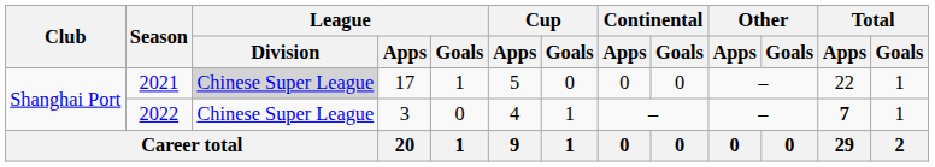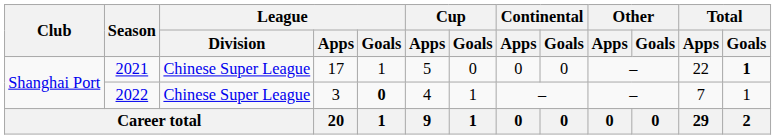2021 | League / Division: lightgrey background -> no background
2021 | Total / Goals: normal -> bold
2022 | League / Goals: normal -> bold
2022 | Total / Apps: bold -> normal
